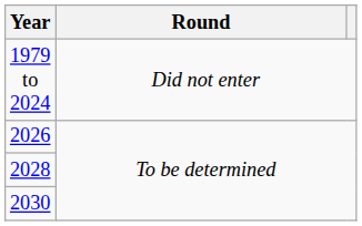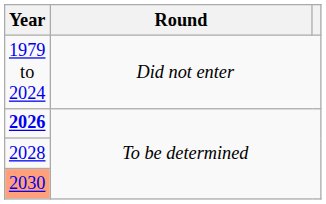2026 | Year: normal -> bold
2030 | Year: no background -> lightsalmon background
